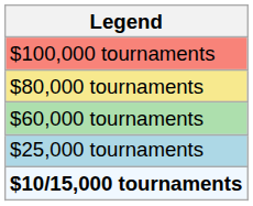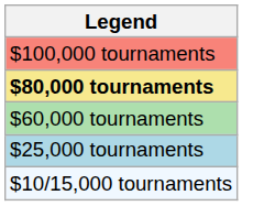row 3 | column 1: normal -> bold
row 6 | column 1: bold -> normal
